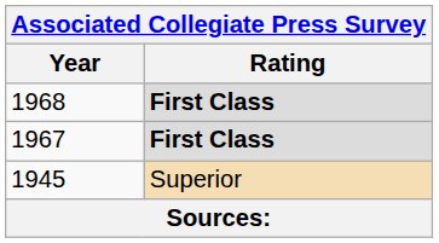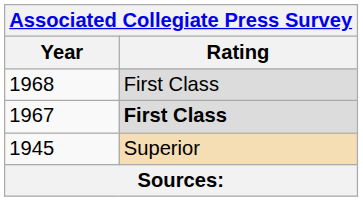1968 | Rating: bold -> normal
